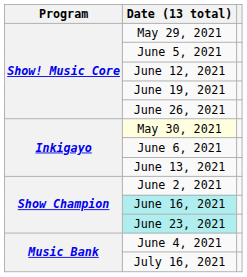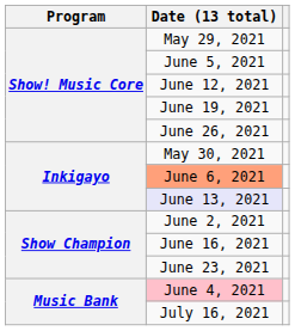May 30, 2021 | Date (13 total): lightyellow background -> no background
June 6, 2021 | Date (13 total): no background -> lightsalmon background
June 13, 2021 | Date (13 total): no background -> lavender background
June 16, 2021 | Date (13 total): paleturquoise background -> no background
June 23, 2021 | Date (13 total): paleturquoise background -> no background
June 4, 2021 | Date (13 total): no background -> pink background
